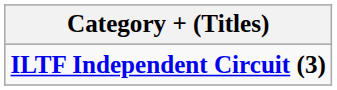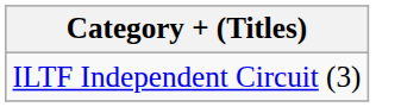row 2 | column 1: bold -> normal
